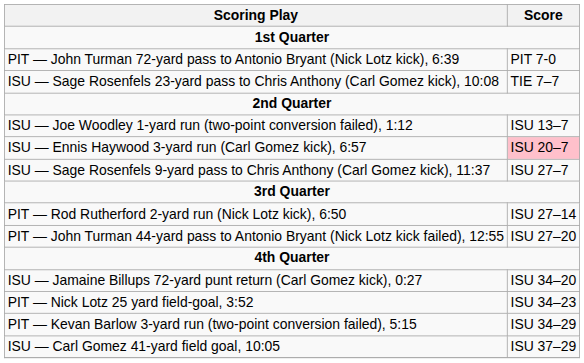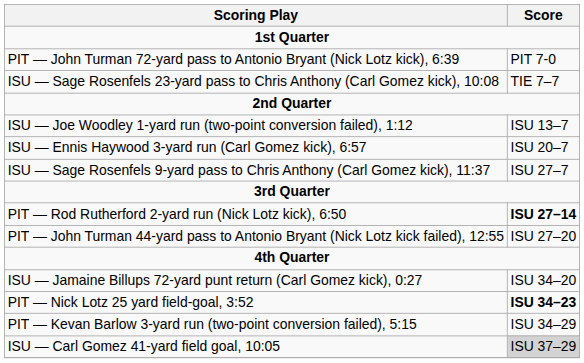ISU — Ennis Haywood 3-yard run (Carl Gomez kick), 6:57 | Score: pink background -> no background
PIT — Rod Rutherford 2-yard run (Nick Lotz kick), 6:50 | Score: normal -> bold
PIT — Nick Lotz 25 yard field-goal, 3:52 | Score: normal -> bold
ISU — Carl Gomez 41-yard field goal, 10:05 | Score: no background -> lightgrey background
